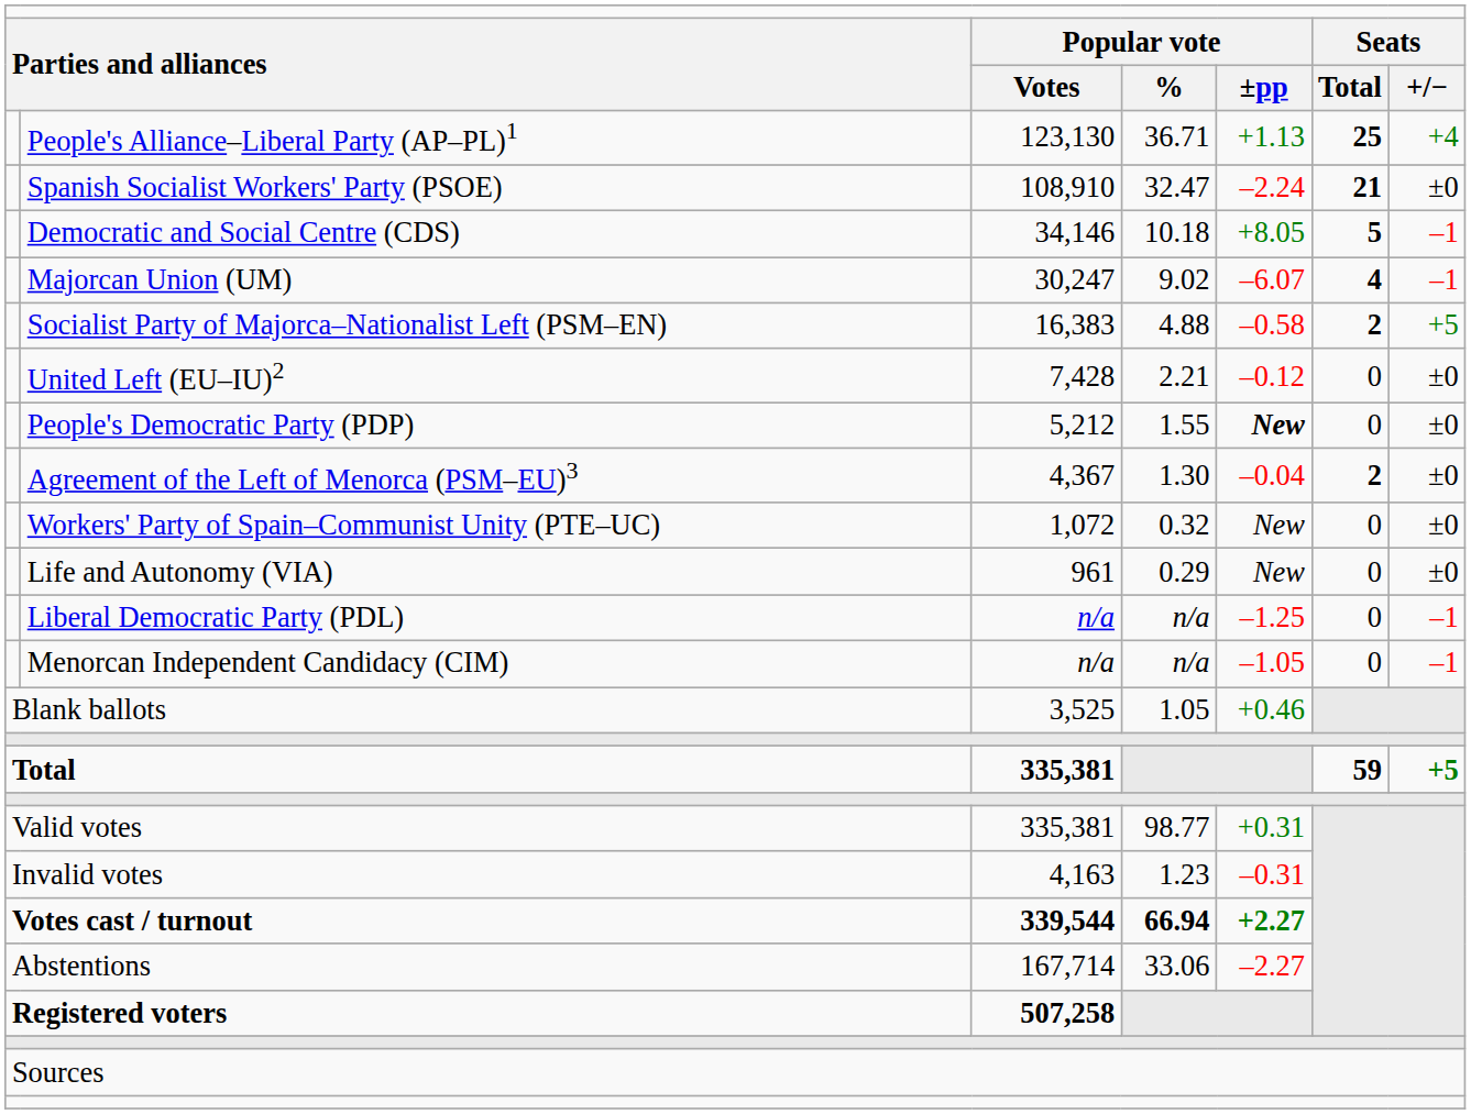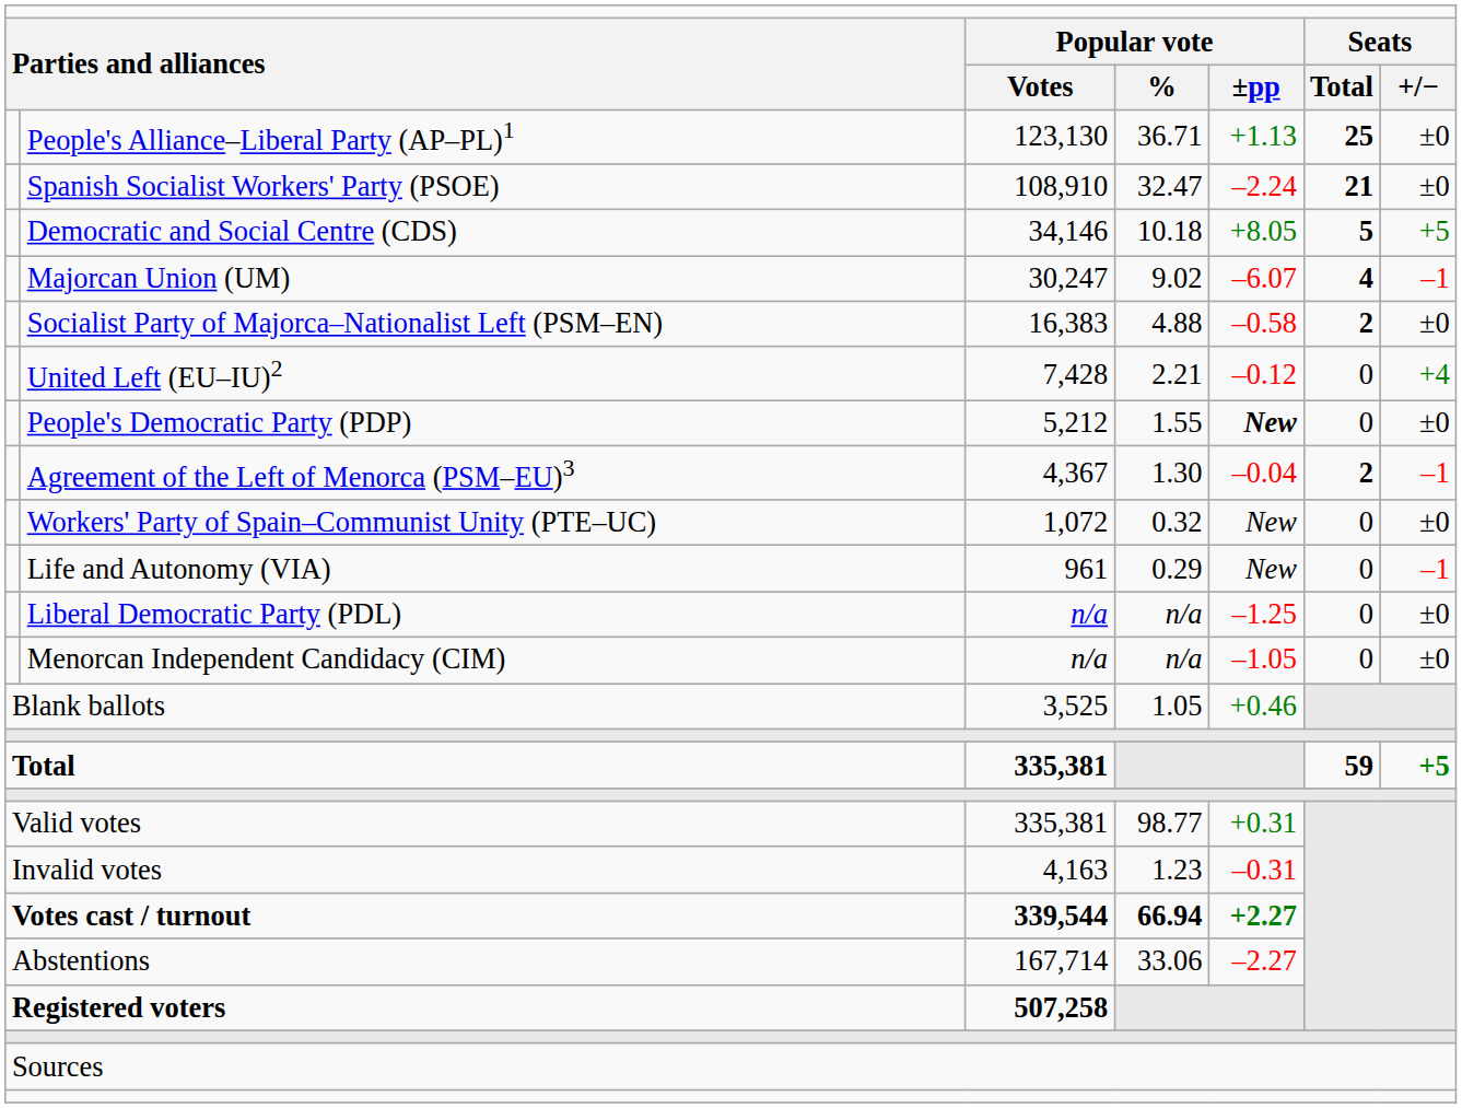People's Alliance–Liberal Party (AP–PL)1 | column 7: +4 -> ±0
Democratic and Social Centre (CDS) | column 7: –1 -> +5
Socialist Party of Majorca–Nationalist Left (PSM–EN) | column 7: +5 -> ±0
United Left (EU–IU)2 | column 7: ±0 -> +4
Agreement of the Left of Menorca (PSM–EU)3 | column 7: ±0 -> –1
Life and Autonomy (VIA) | column 7: ±0 -> –1
Liberal Democratic Party (PDL) | column 7: –1 -> ±0
Menorcan Independent Candidacy (CIM) | column 7: –1 -> ±0
